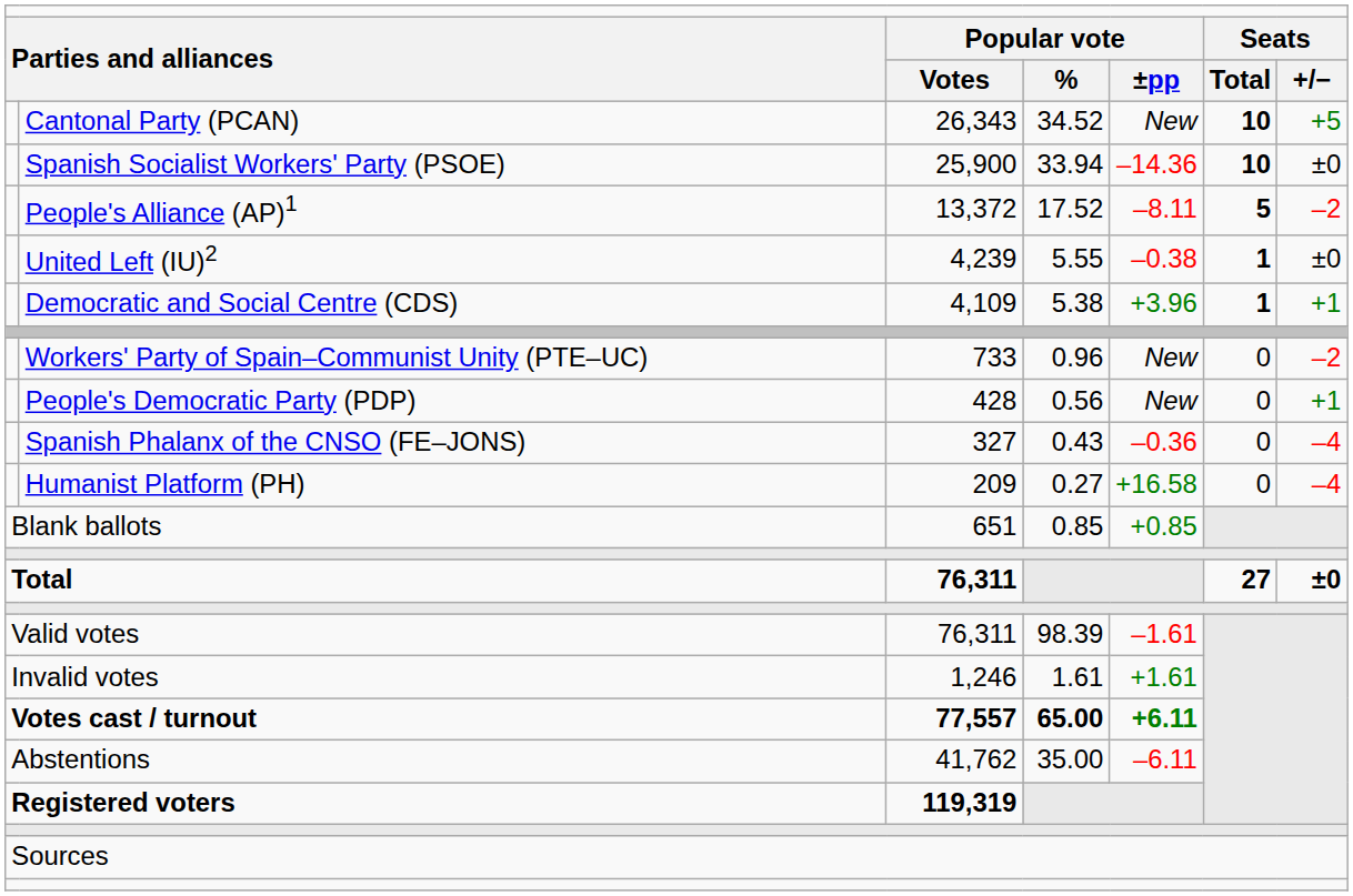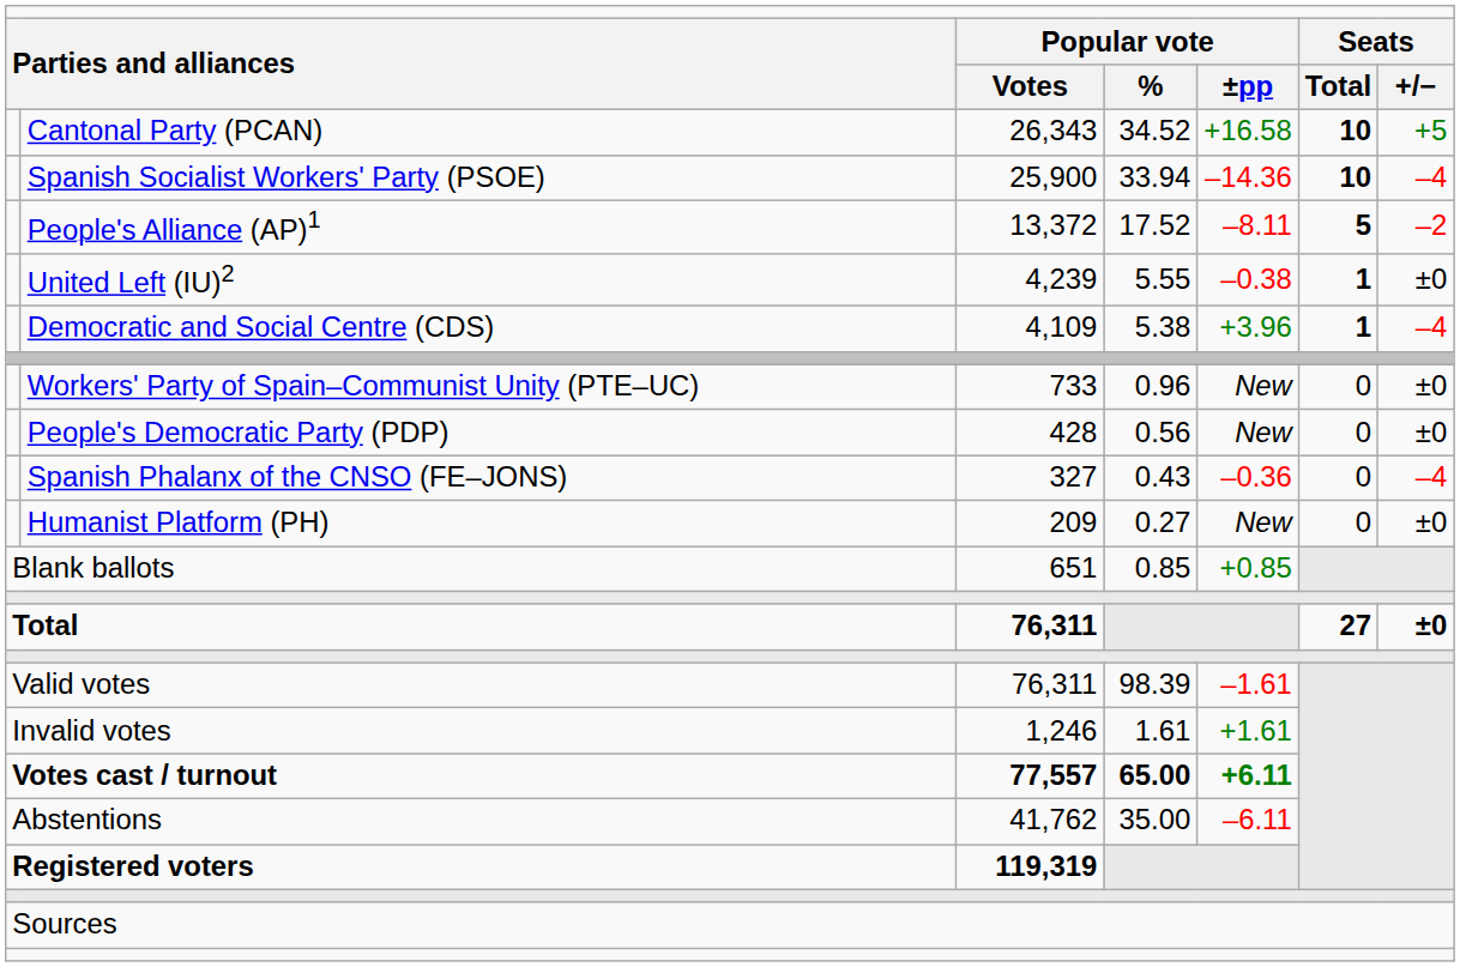Cantonal Party (PCAN) | column 5: New -> +16.58
Spanish Socialist Workers' Party (PSOE) | column 7: ±0 -> –4
Democratic and Social Centre (CDS) | column 7: +1 -> –4
Workers' Party of Spain–Communist Unity (PTE–UC) | column 7: –2 -> ±0
People's Democratic Party (PDP) | column 7: +1 -> ±0
Humanist Platform (PH) | column 5: +16.58 -> New
Humanist Platform (PH) | column 7: –4 -> ±0
